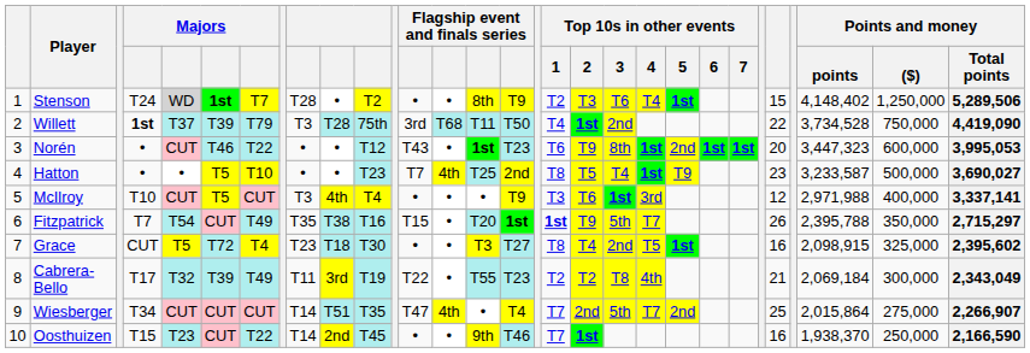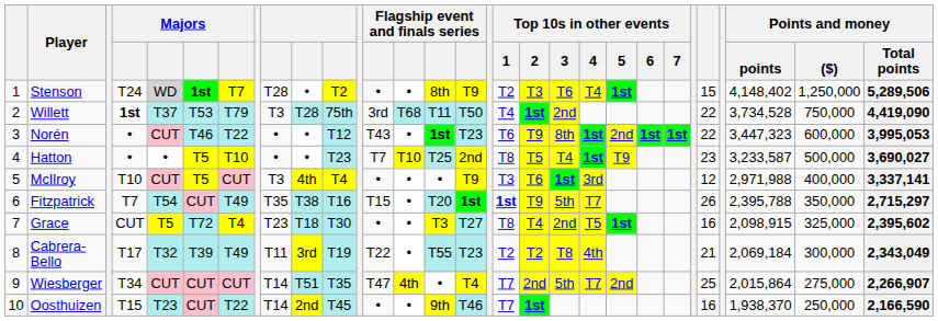Willett | column 6: T39 -> T53
Norén | column 26: 20 -> 22
Hatton | column 14: 4th -> T10
